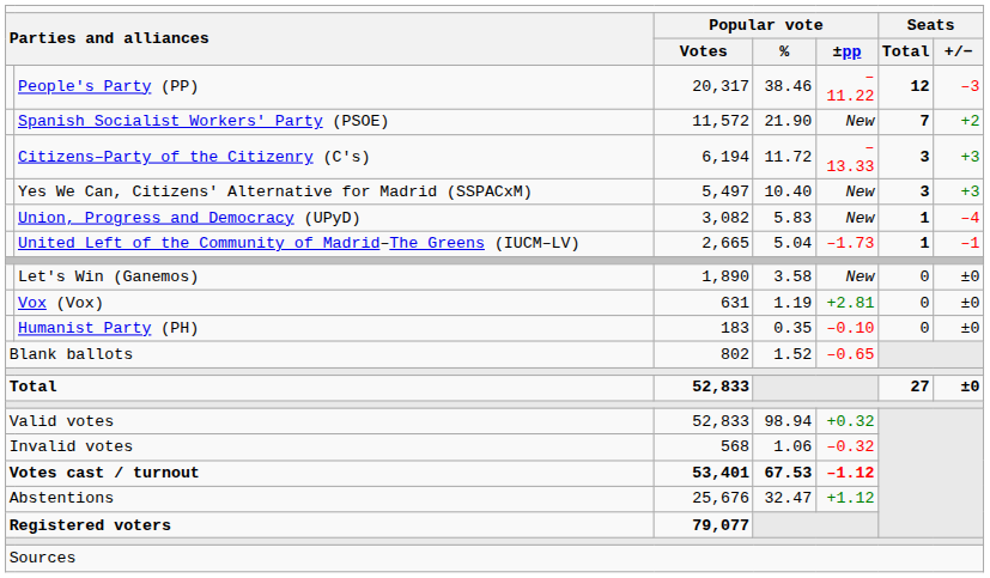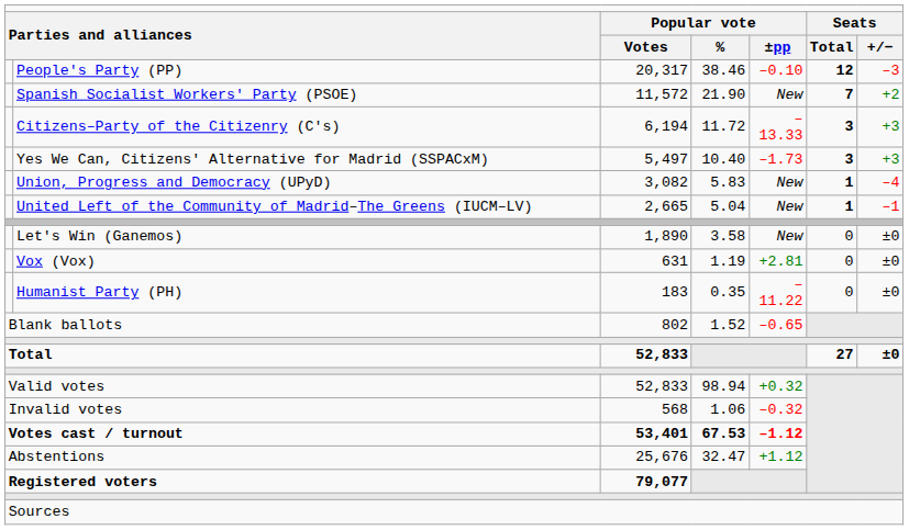People's Party (PP) | column 5: –11.22 -> –0.10
Yes We Can, Citizens' Alternative for Madrid (SSPACxM) | column 5: New -> –1.73
United Left of the Community of Madrid–The Greens (IUCM–LV) | column 5: –1.73 -> New
Humanist Party (PH) | column 5: –0.10 -> –11.22
